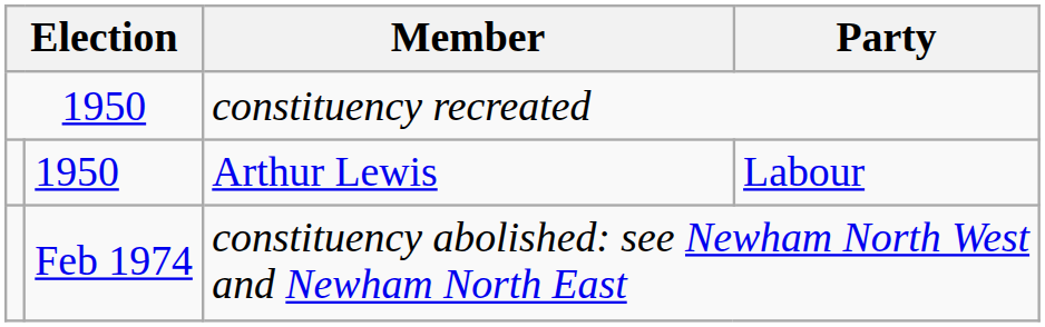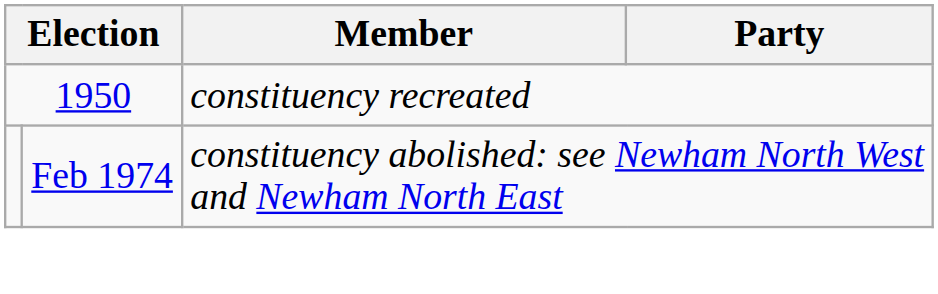- row: 1950 | Arthur Lewis | Labour
